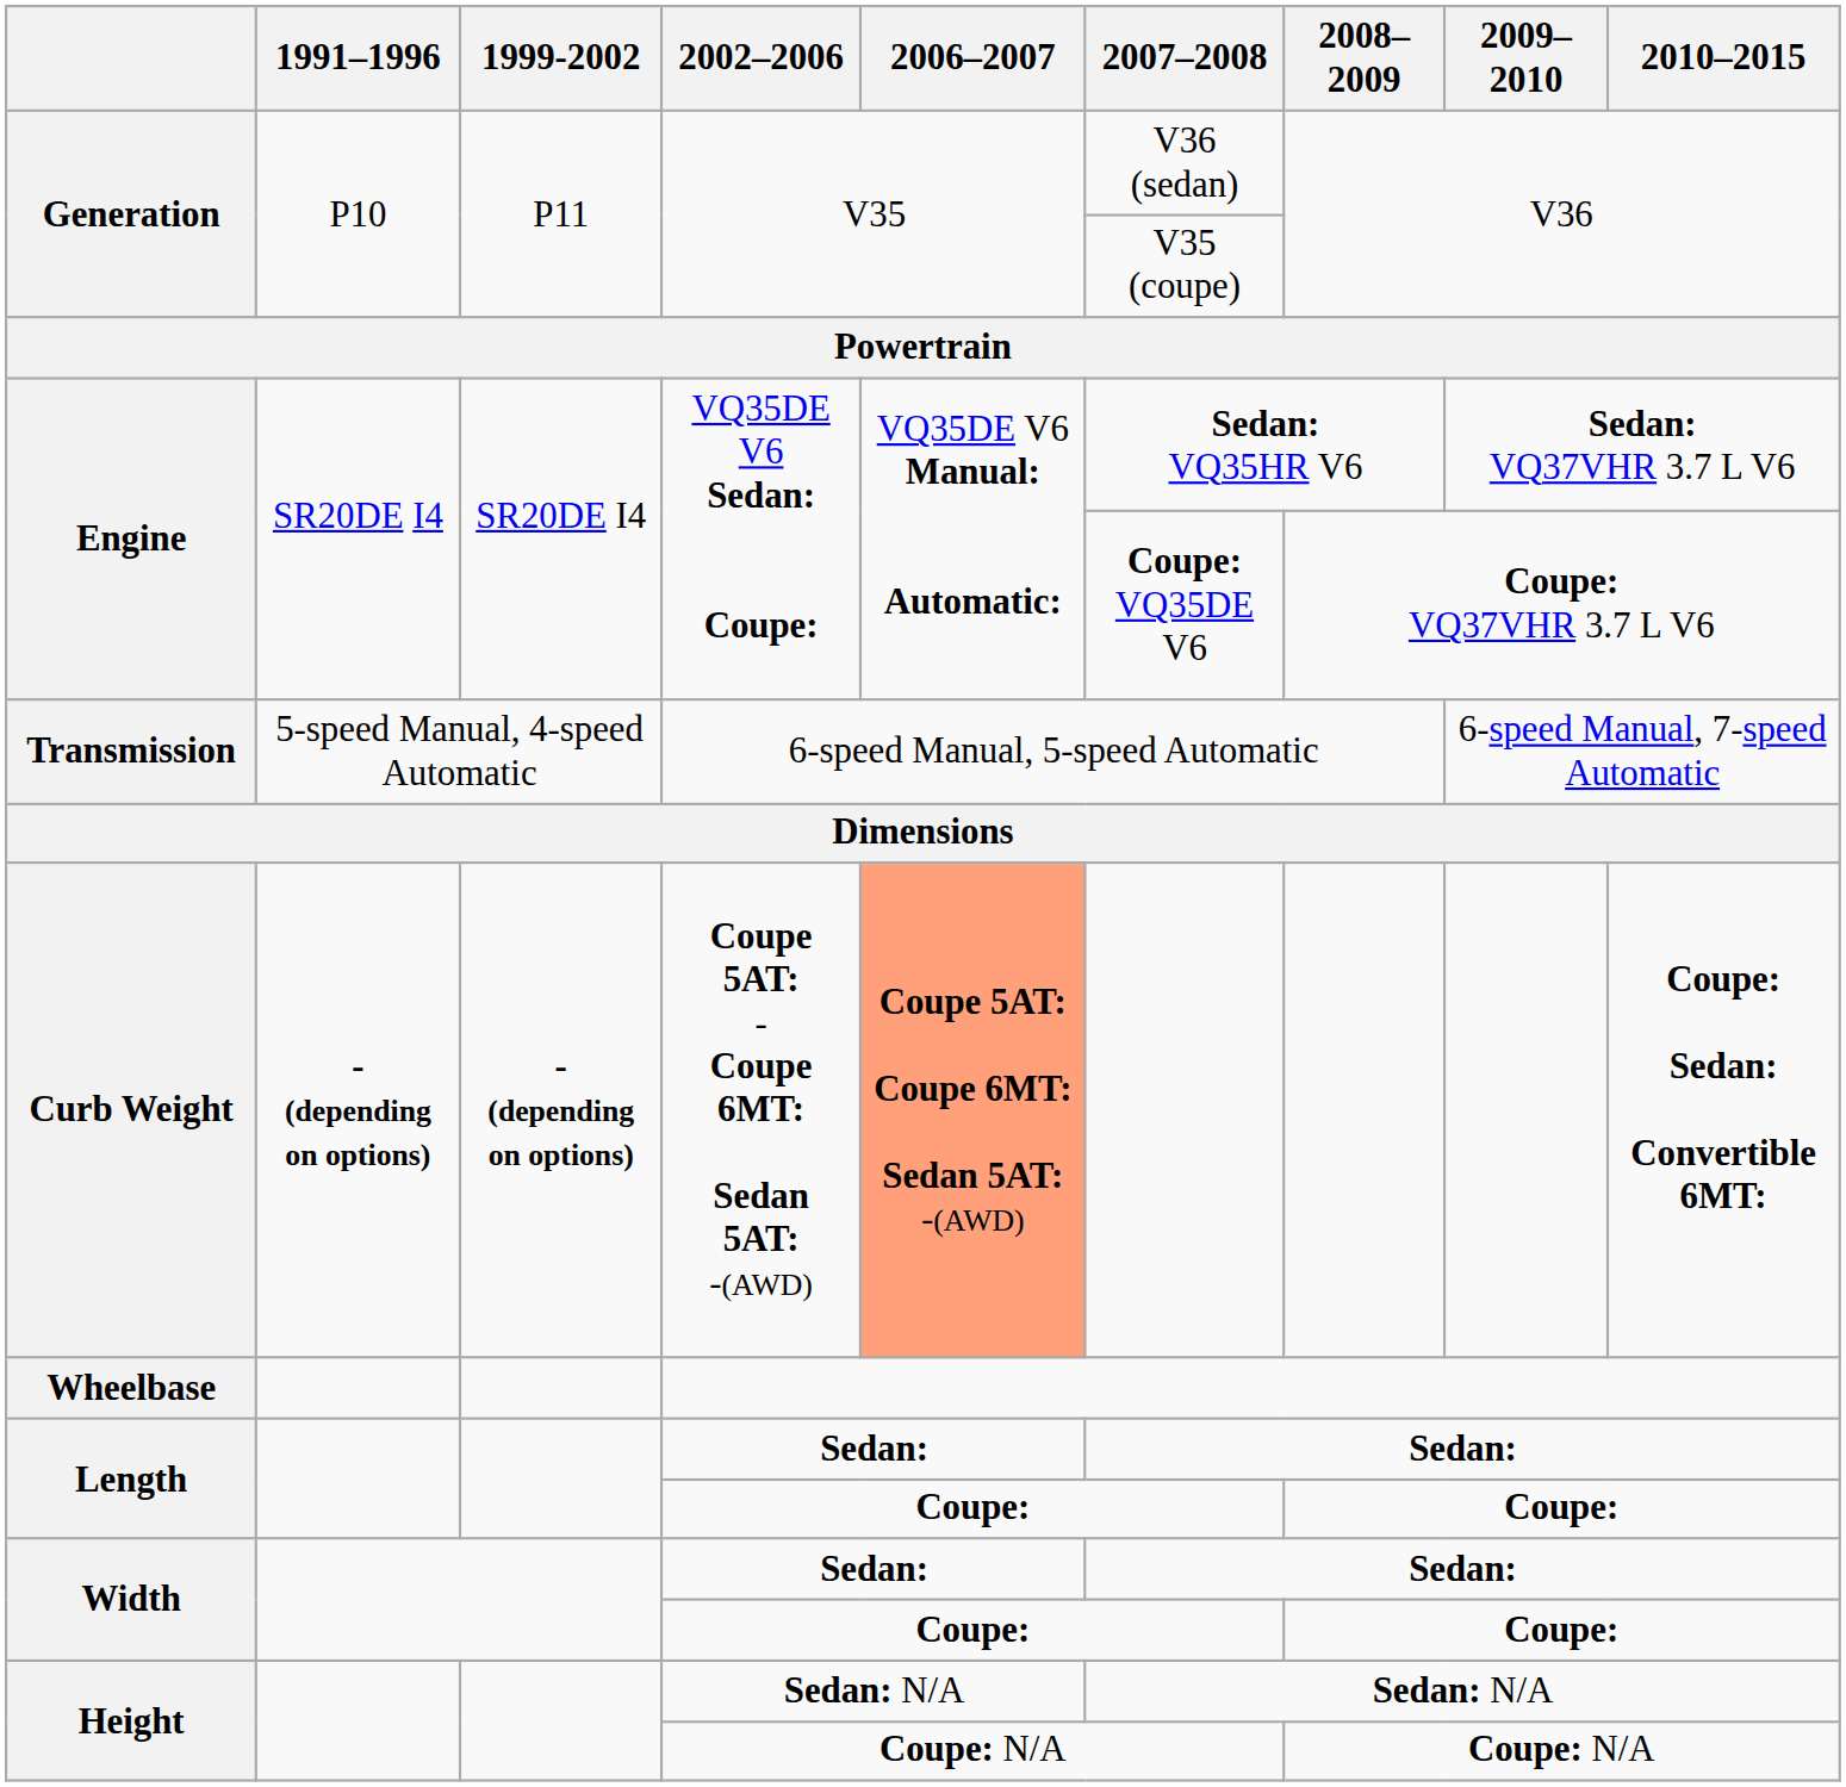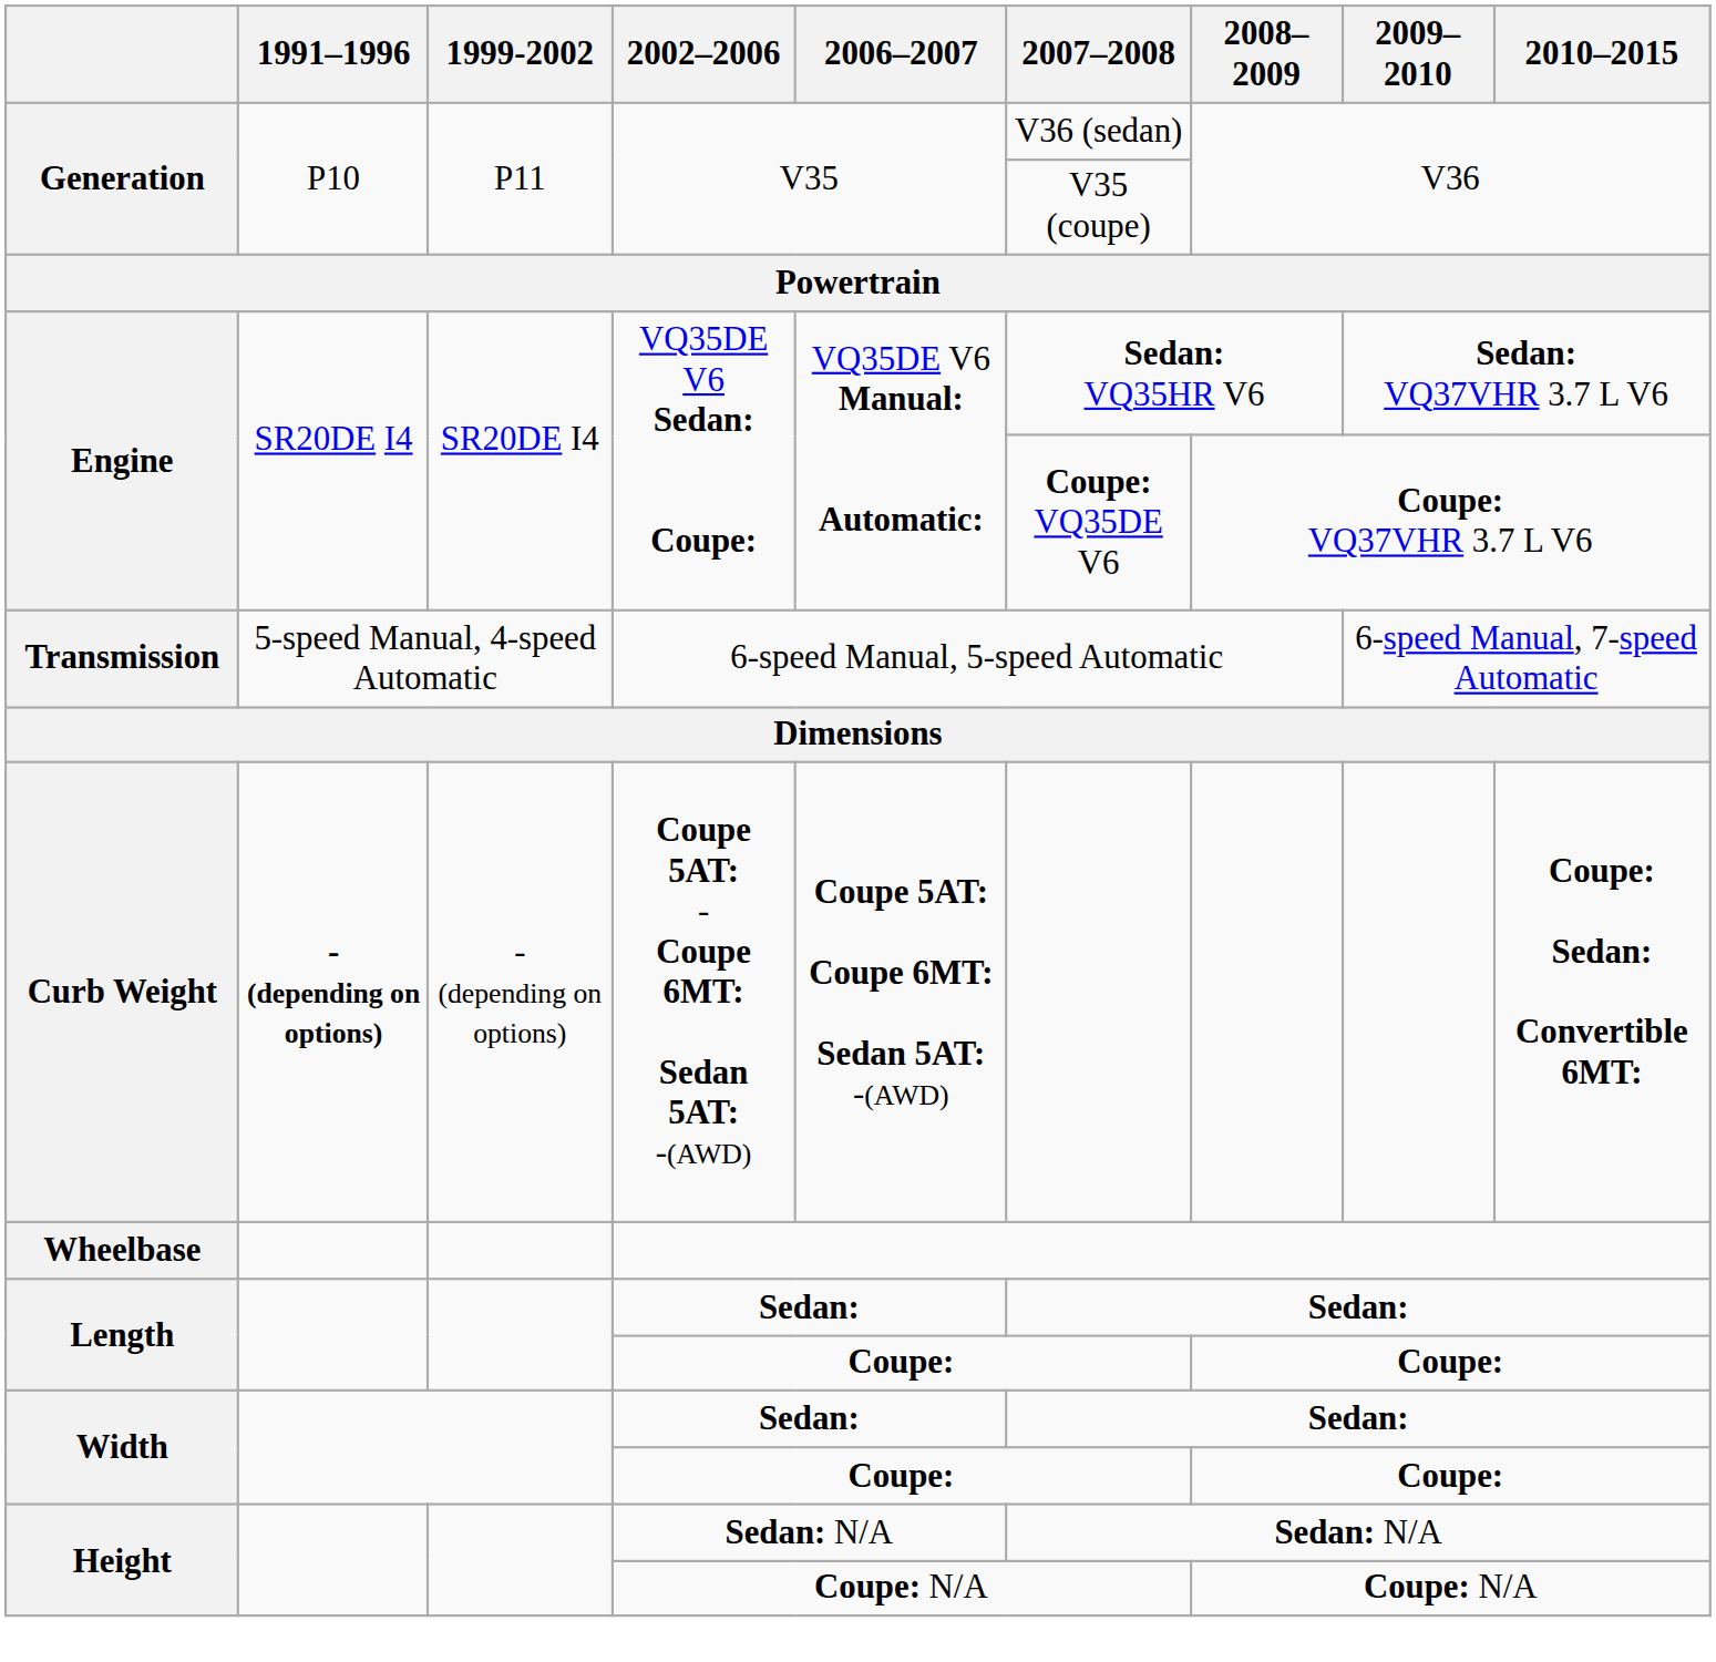Coupe 5AT: - Coupe 6MT: Sedan 5AT: -(AWD) | 1999-2002: bold -> normal
Coupe 5AT: - Coupe 6MT: Sedan 5AT: -(AWD) | 2006–2007: lightsalmon background -> no background
